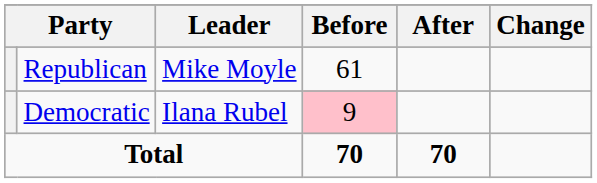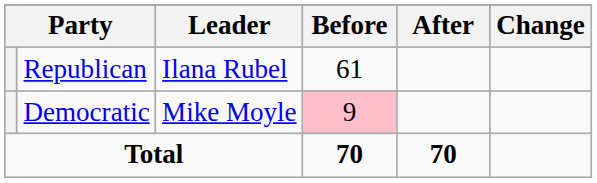Republican | Leader: Mike Moyle -> Ilana Rubel
Democratic | Leader: Ilana Rubel -> Mike Moyle
